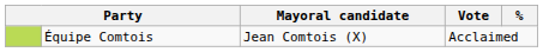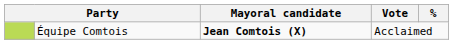Équipe Comtois | Mayoral candidate: normal -> bold
